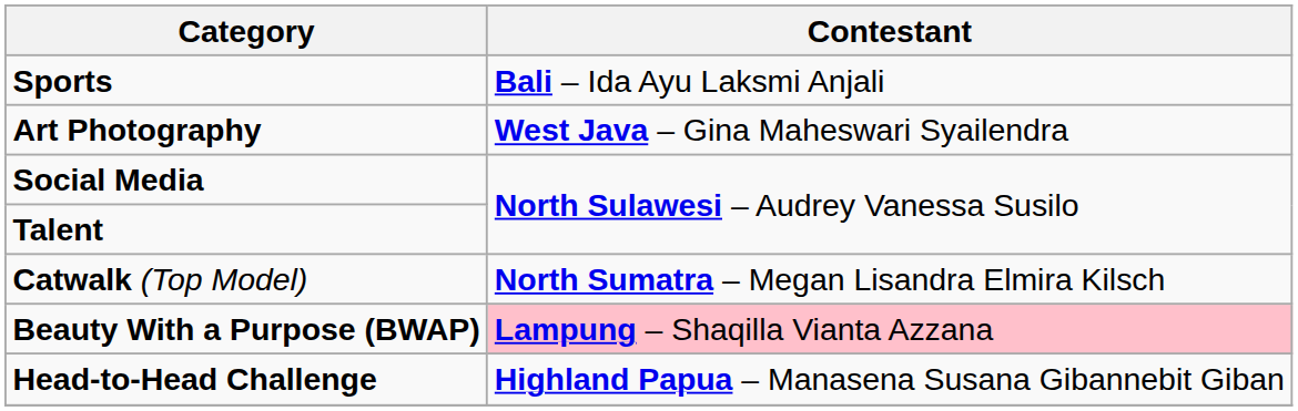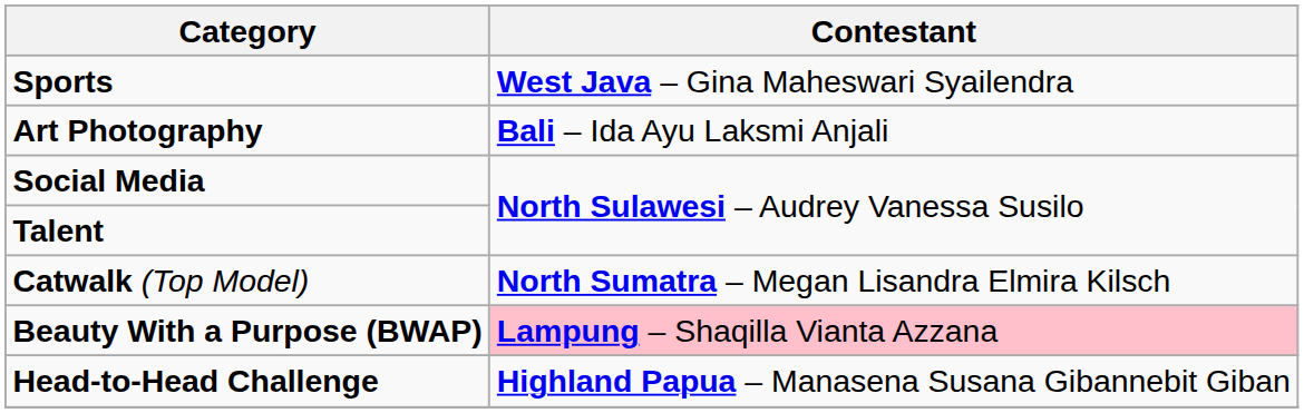Sports | Contestant: Bali – Ida Ayu Laksmi Anjali -> West Java – Gina Maheswari Syailendra
Art Photography | Contestant: West Java – Gina Maheswari Syailendra -> Bali – Ida Ayu Laksmi Anjali
